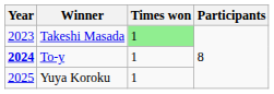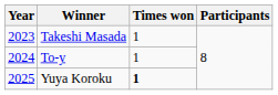Takeshi Masada | Times won: lightgreen background -> no background
To-y | Year: bold -> normal
Yuya Koroku | Times won: normal -> bold
